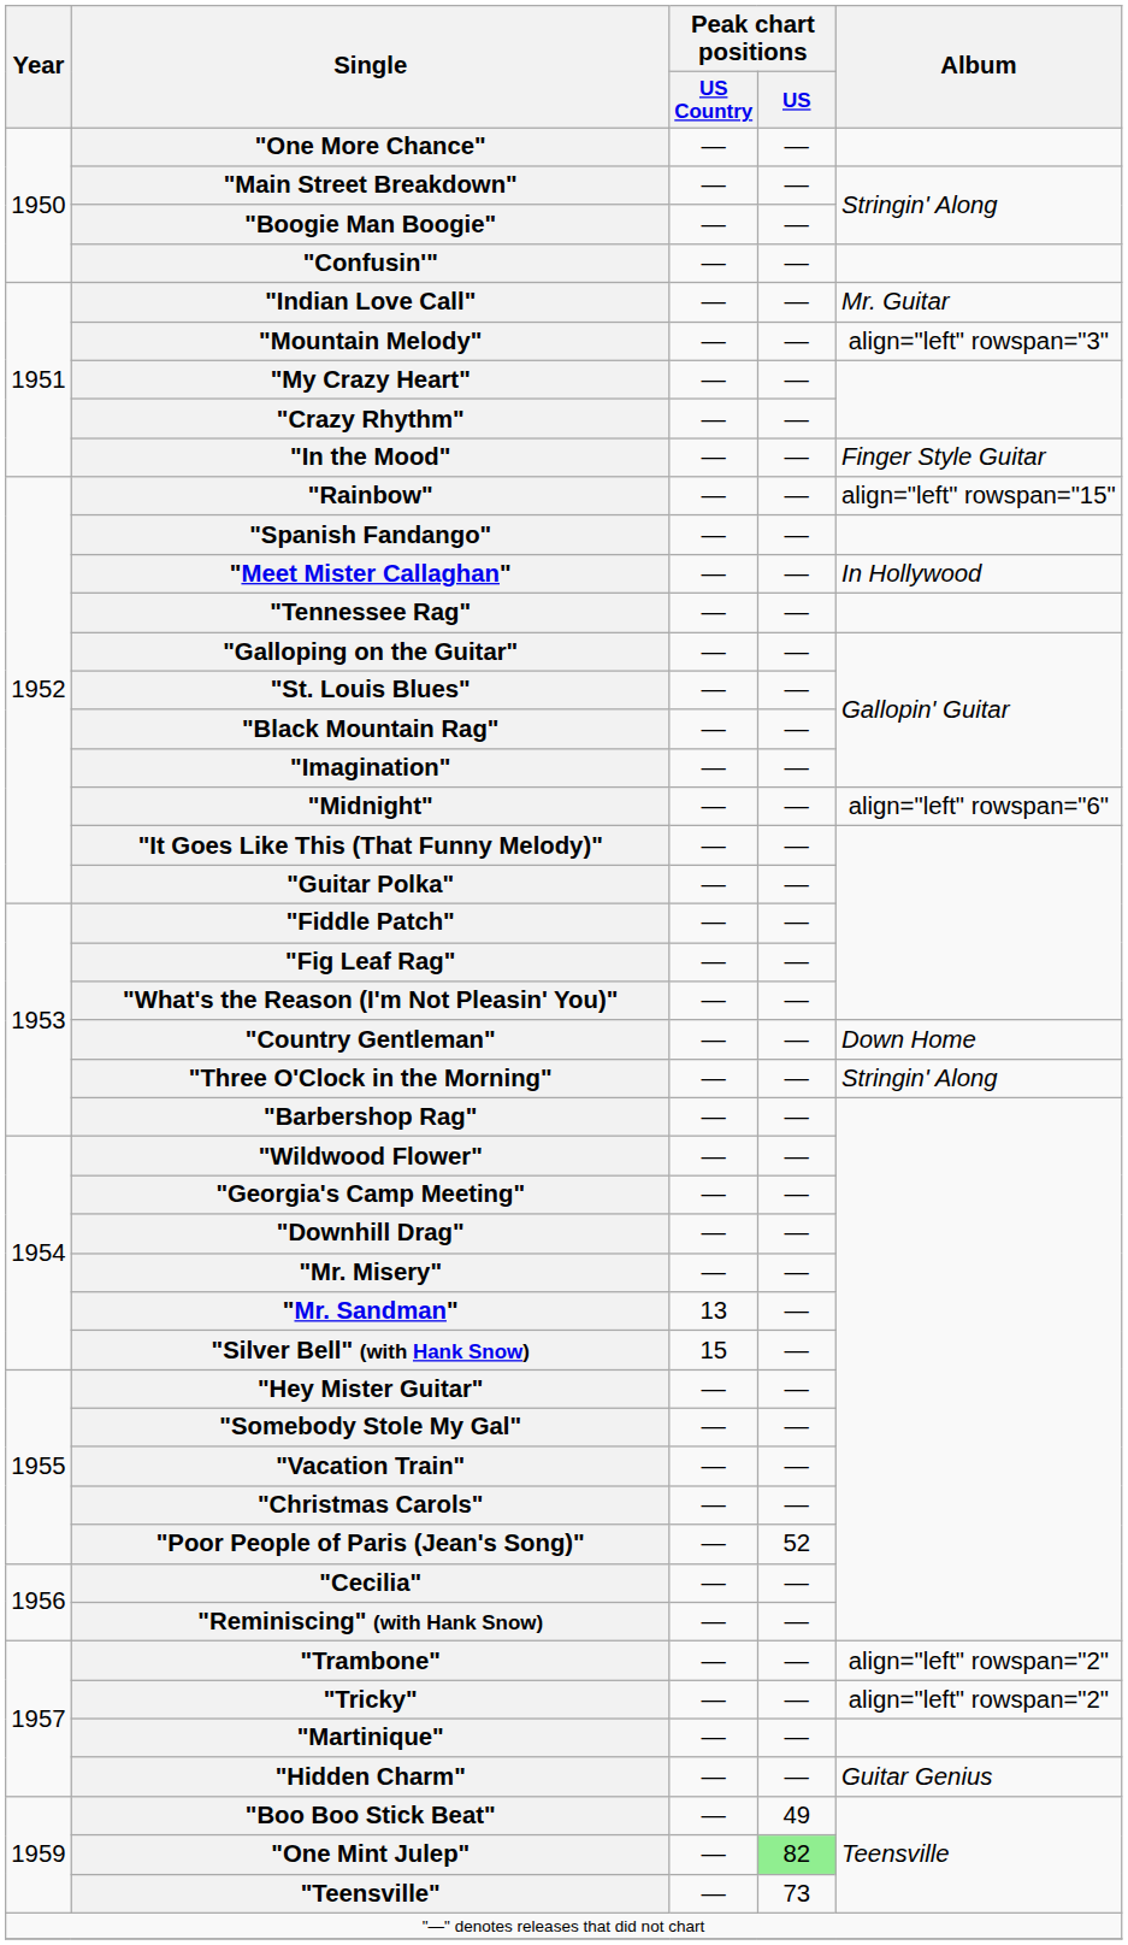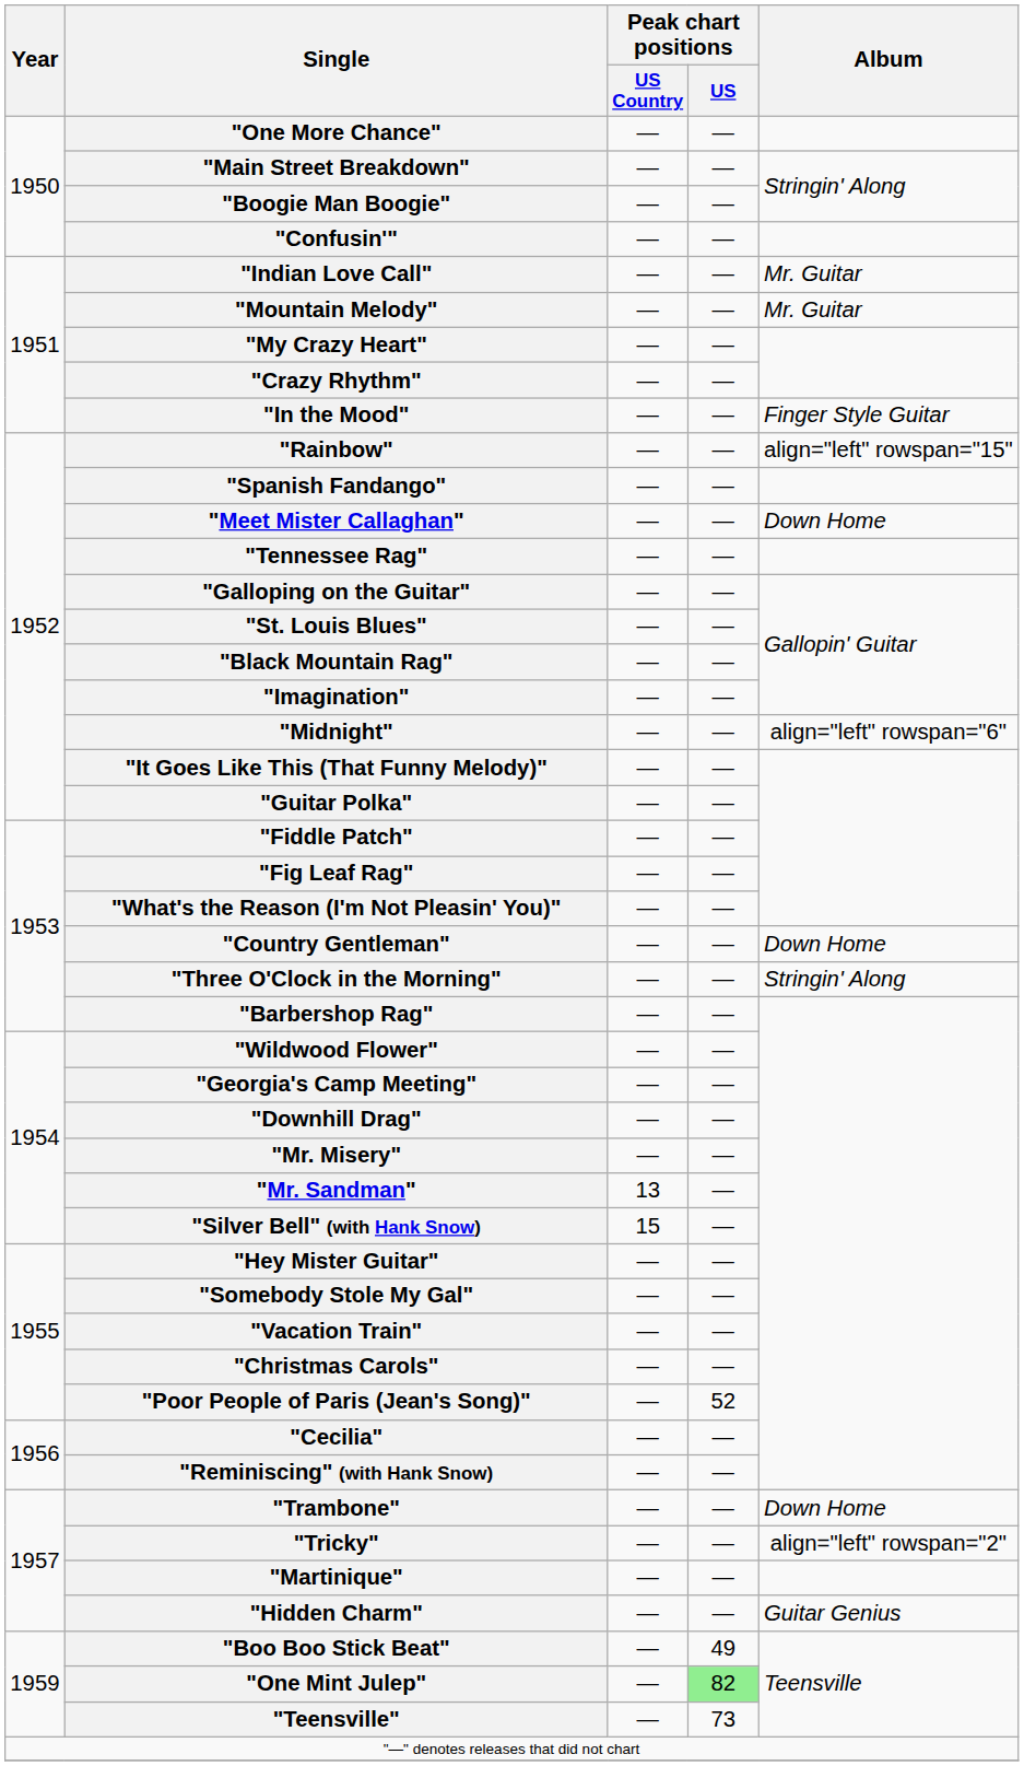"Mountain Melody" | Album: align="left" rowspan="3" -> Mr. Guitar
"Meet Mister Callaghan" | Album: In Hollywood -> Down Home
"Trambone" | Album: align="left" rowspan="2" -> Down Home
